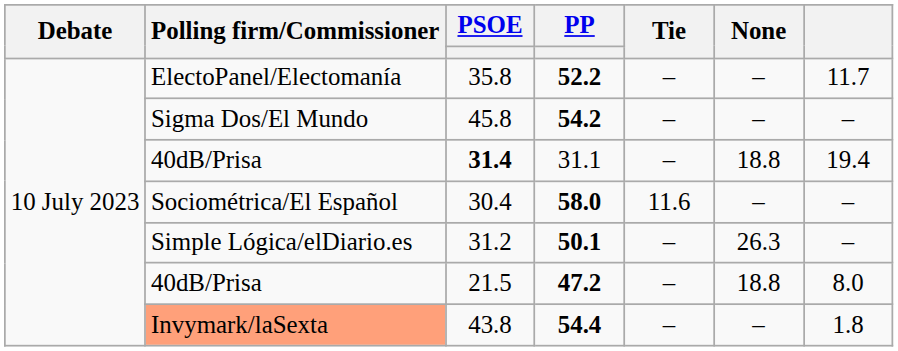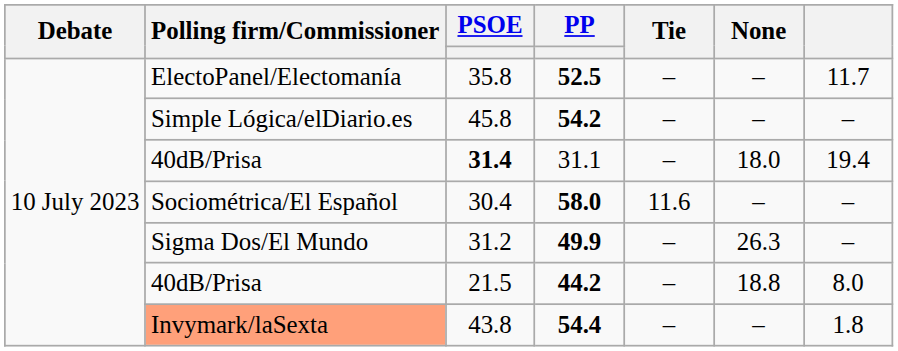35.8 | PP: 52.2 -> 52.5
45.8 | Polling firm/Commissioner: Sigma Dos/El Mundo -> Simple Lógica/elDiario.es
31.4 | None: 18.8 -> 18.0
31.2 | Polling firm/Commissioner: Simple Lógica/elDiario.es -> Sigma Dos/El Mundo
31.2 | PP: 50.1 -> 49.9
21.5 | PP: 47.2 -> 44.2
